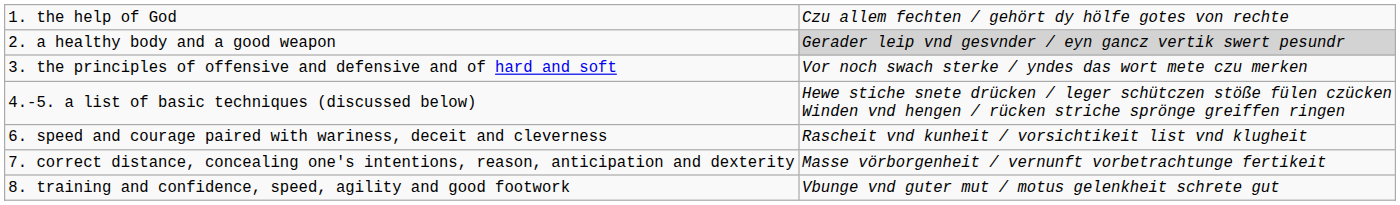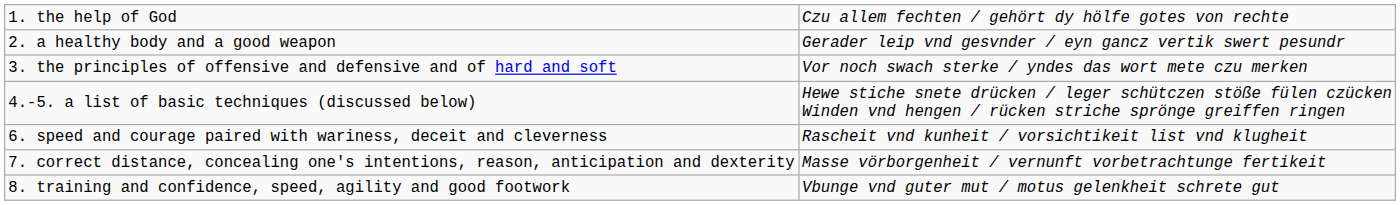2. a healthy body and a good weapon | column 2: lightgrey background -> no background
